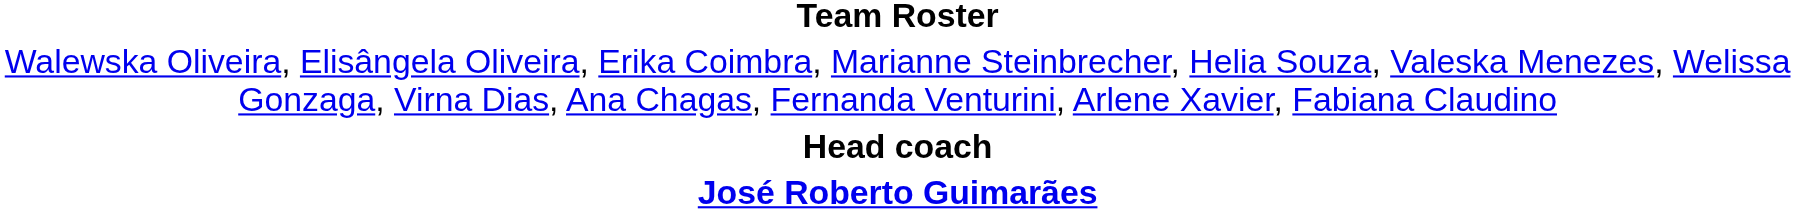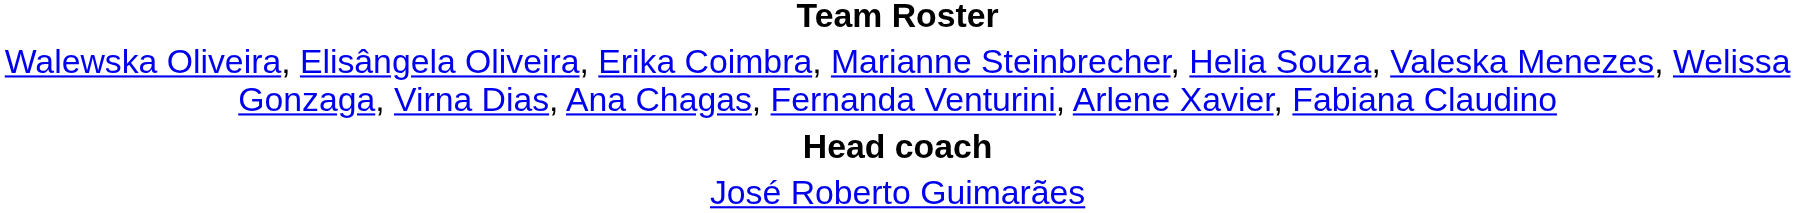row 4 | column 1: bold -> normal
